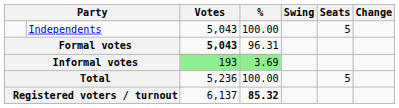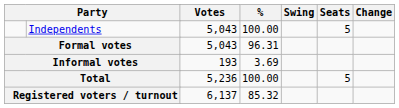Formal votes | Votes: bold -> normal
Informal votes | Votes: lightgreen background -> no background
Informal votes | %: lightgreen background -> no background
Registered voters / turnout | %: bold -> normal
